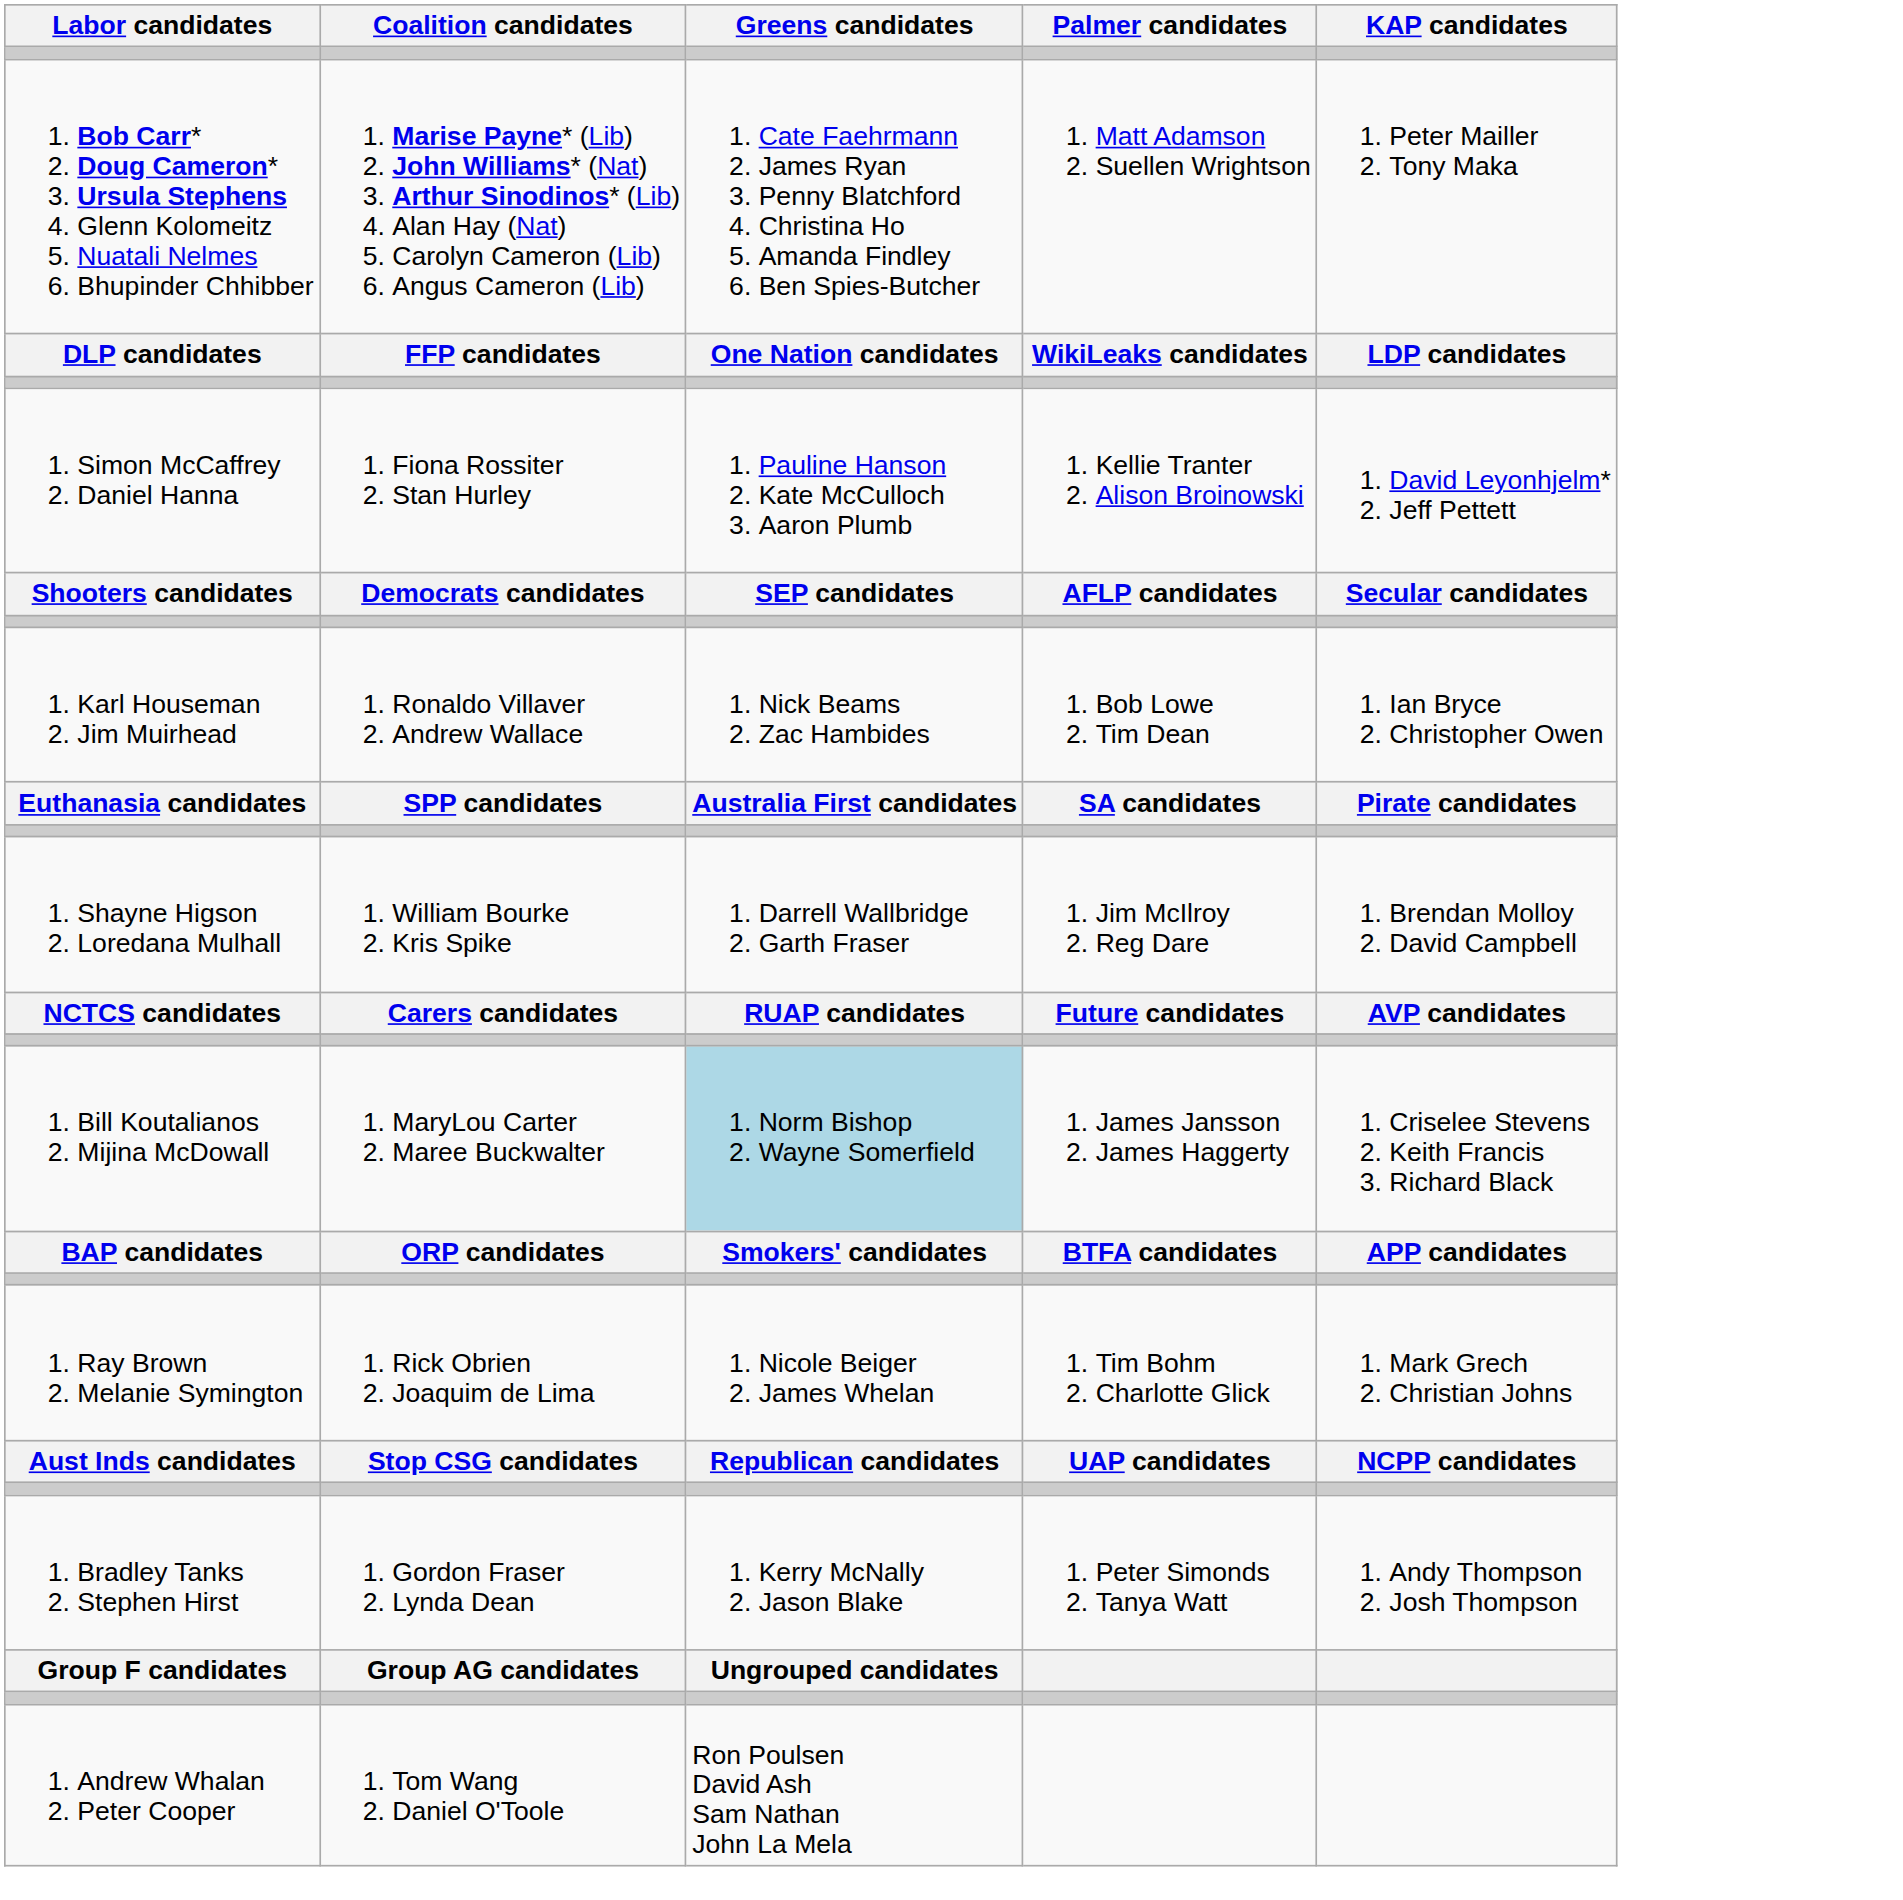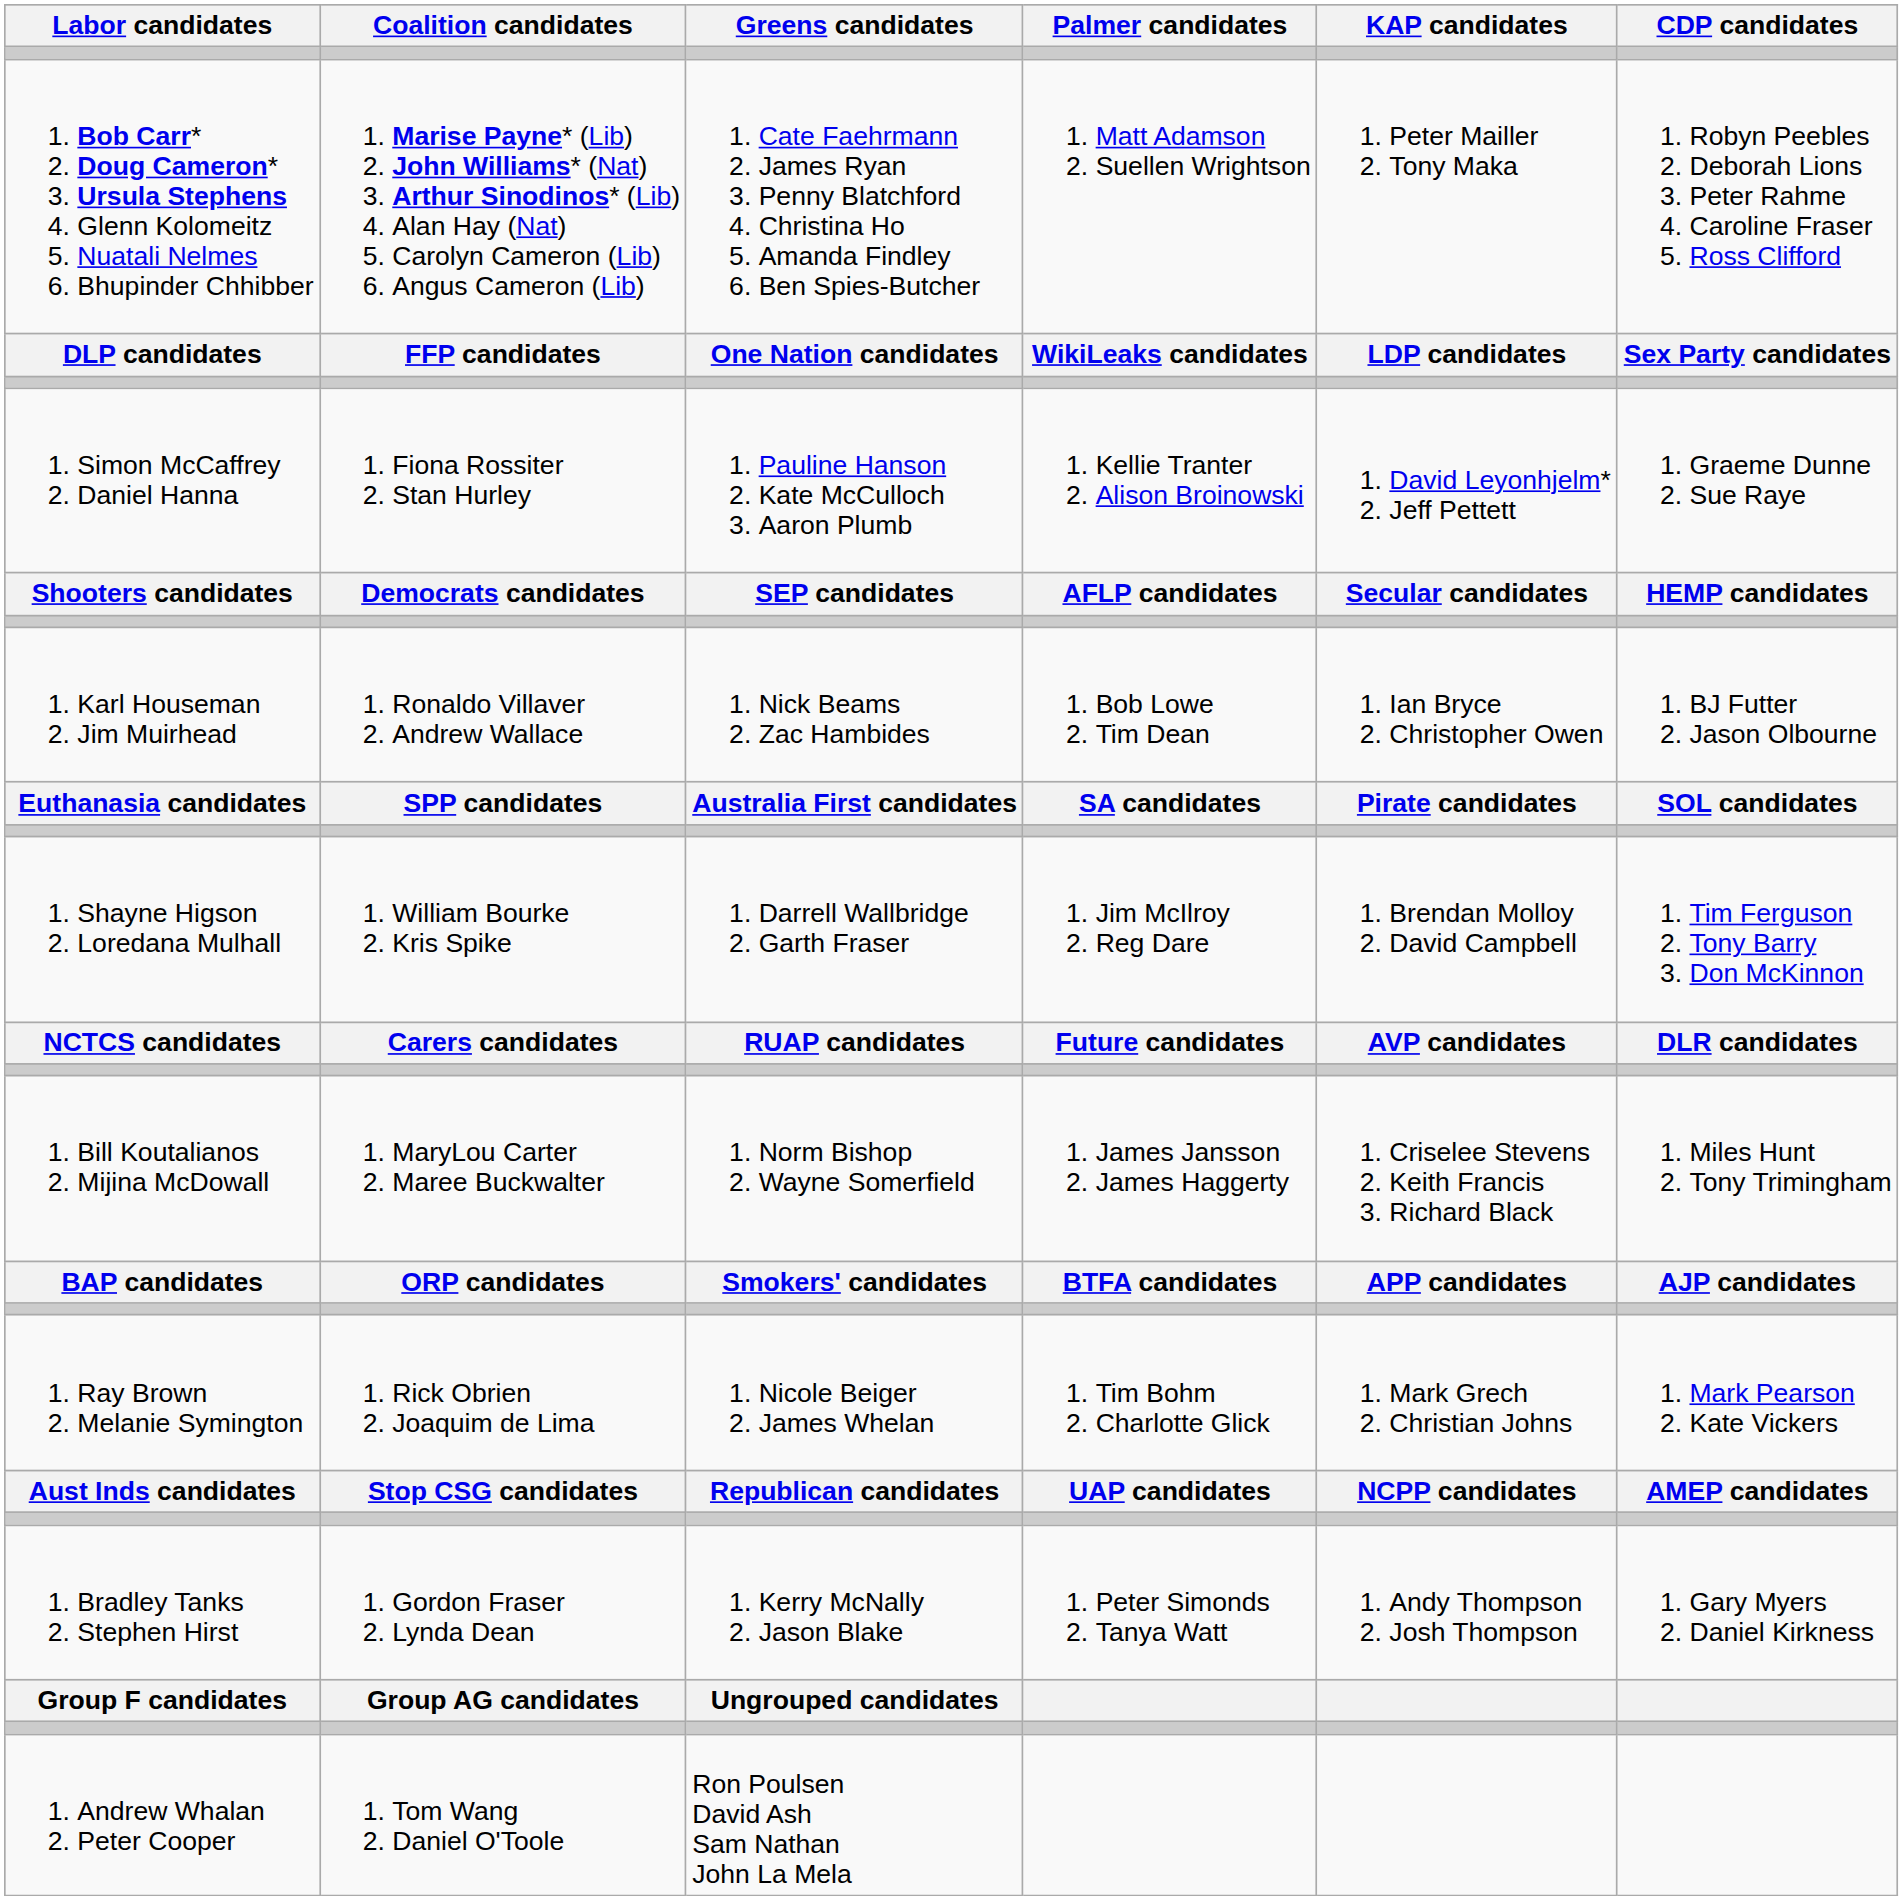+ column: CDP candidates | Robyn Peebles Deborah Lions Peter Rahme Caroline Fraser Ross Clifford | Sex Party candidates | Graeme Dunne Sue Raye | HEMP candidates | BJ Futter Jason Olbourne | SOL candidates | Tim Ferguson Tony Barry Don McKinnon | DLR candidates | Miles Hunt Tony Trimingham | AJP candidates | Mark Pearson Kate Vickers | AMEP candidates | Gary Myers Daniel Kirkness
Bill Koutalianos Mijina McDowall | Greens candidates: lightblue background -> no background
